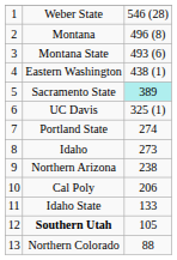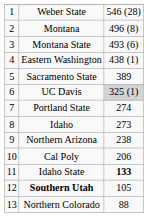Sacramento State | column 3: paleturquoise background -> no background
UC Davis | column 3: no background -> lightgrey background
Idaho State | column 3: normal -> bold
